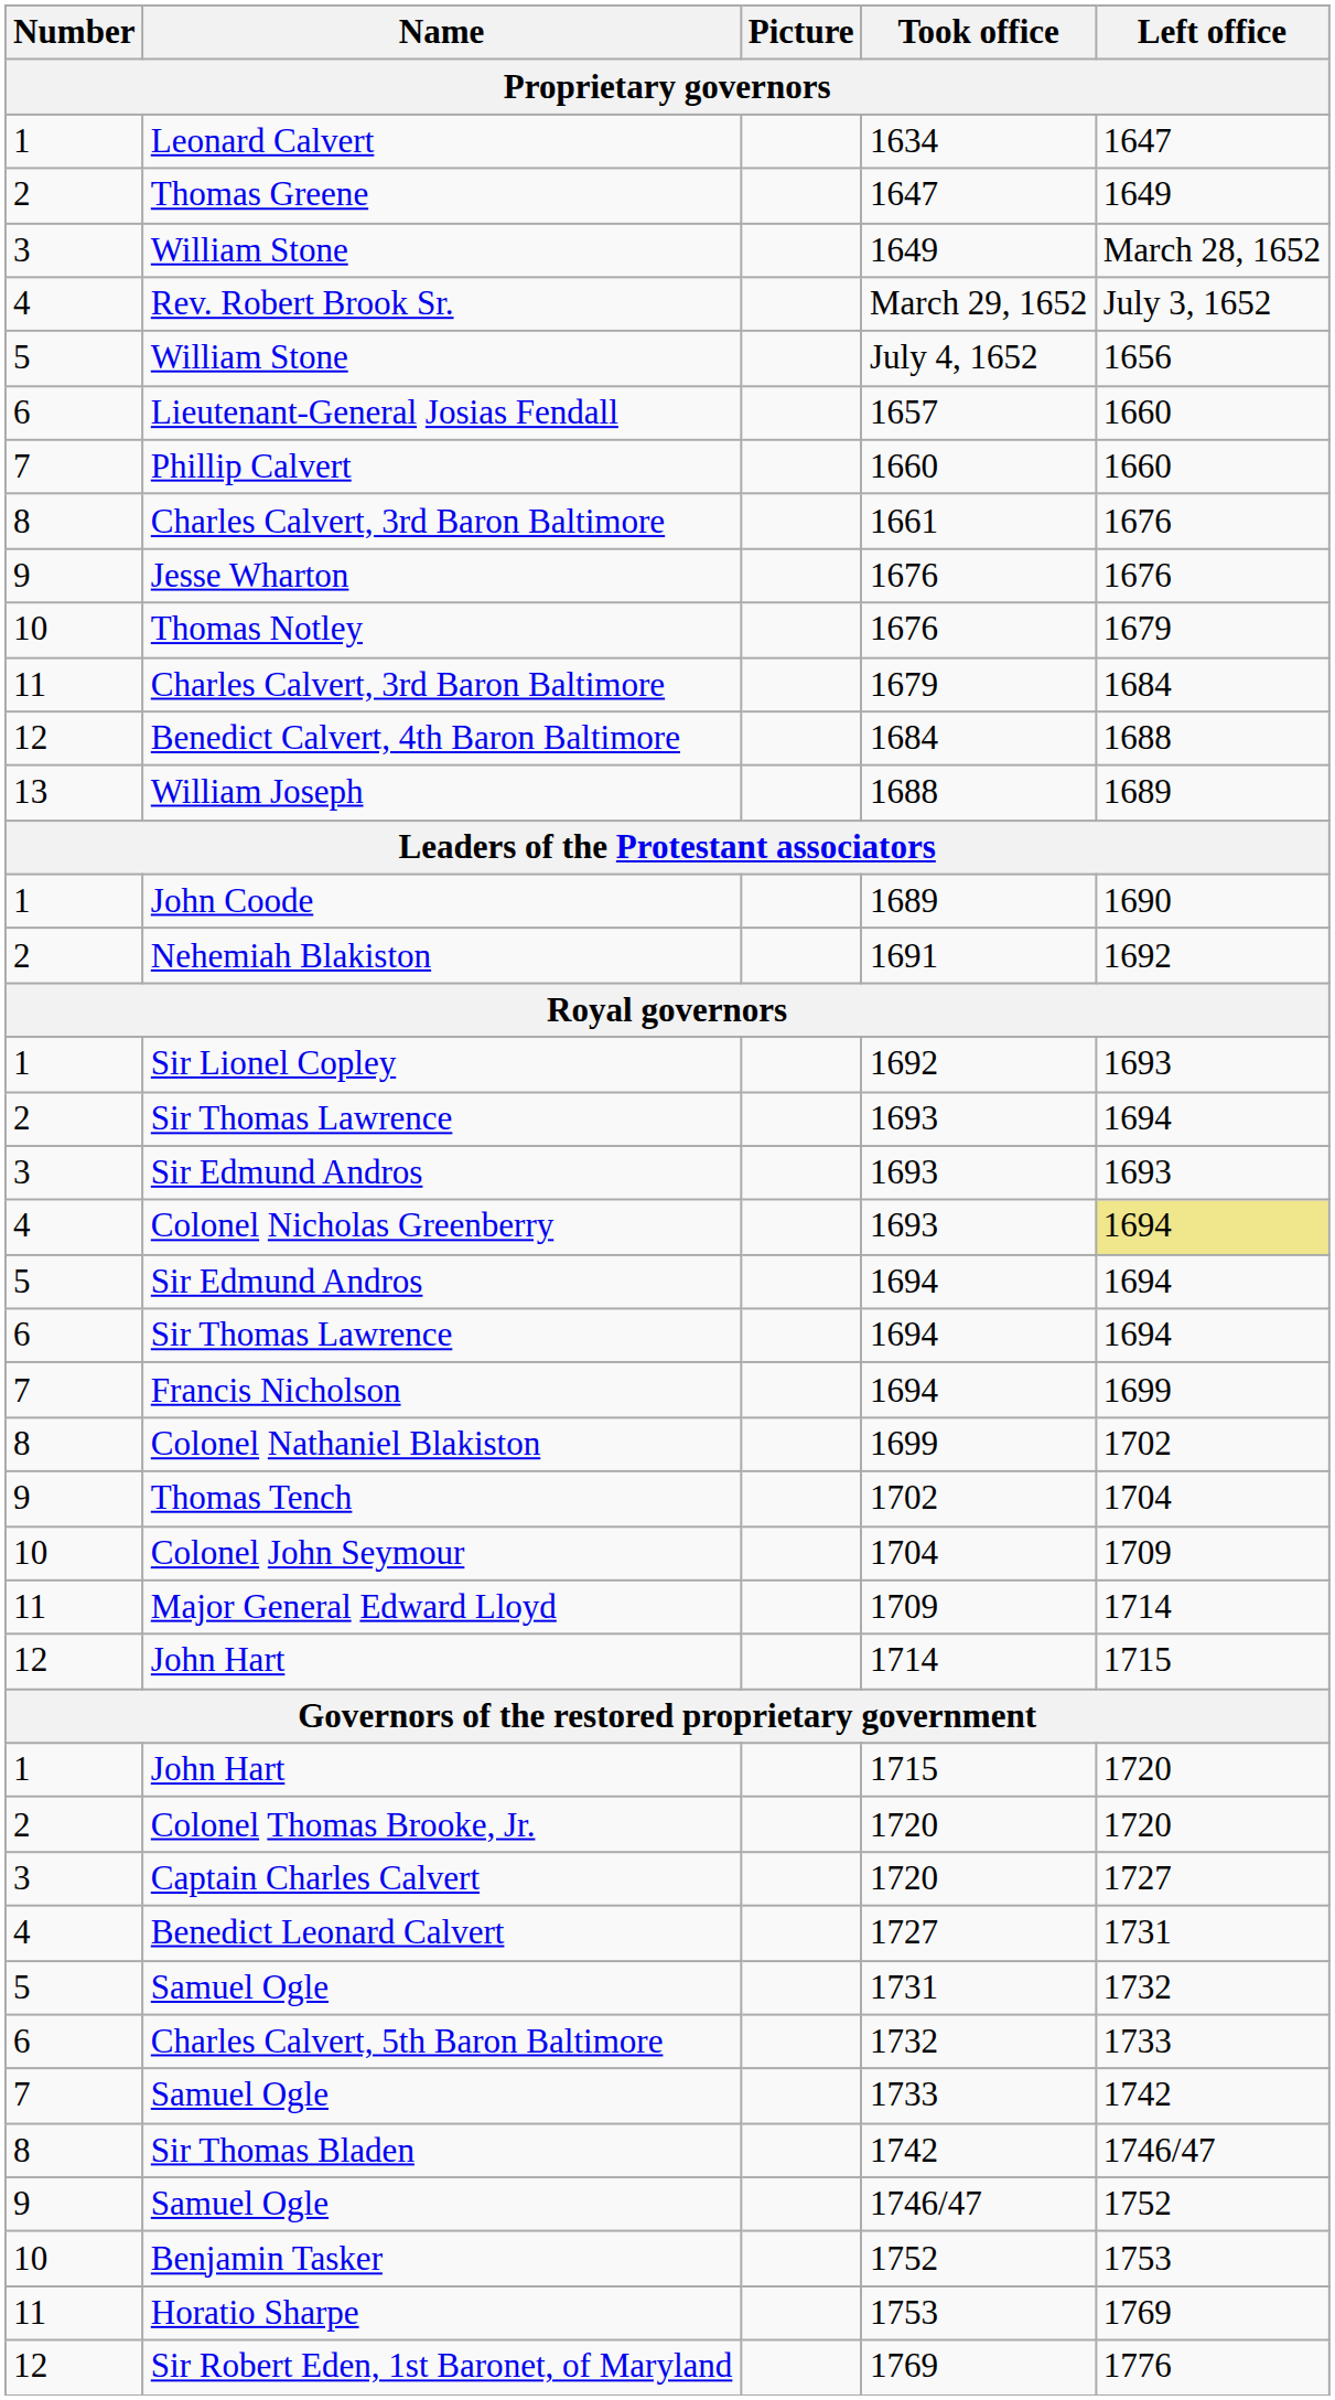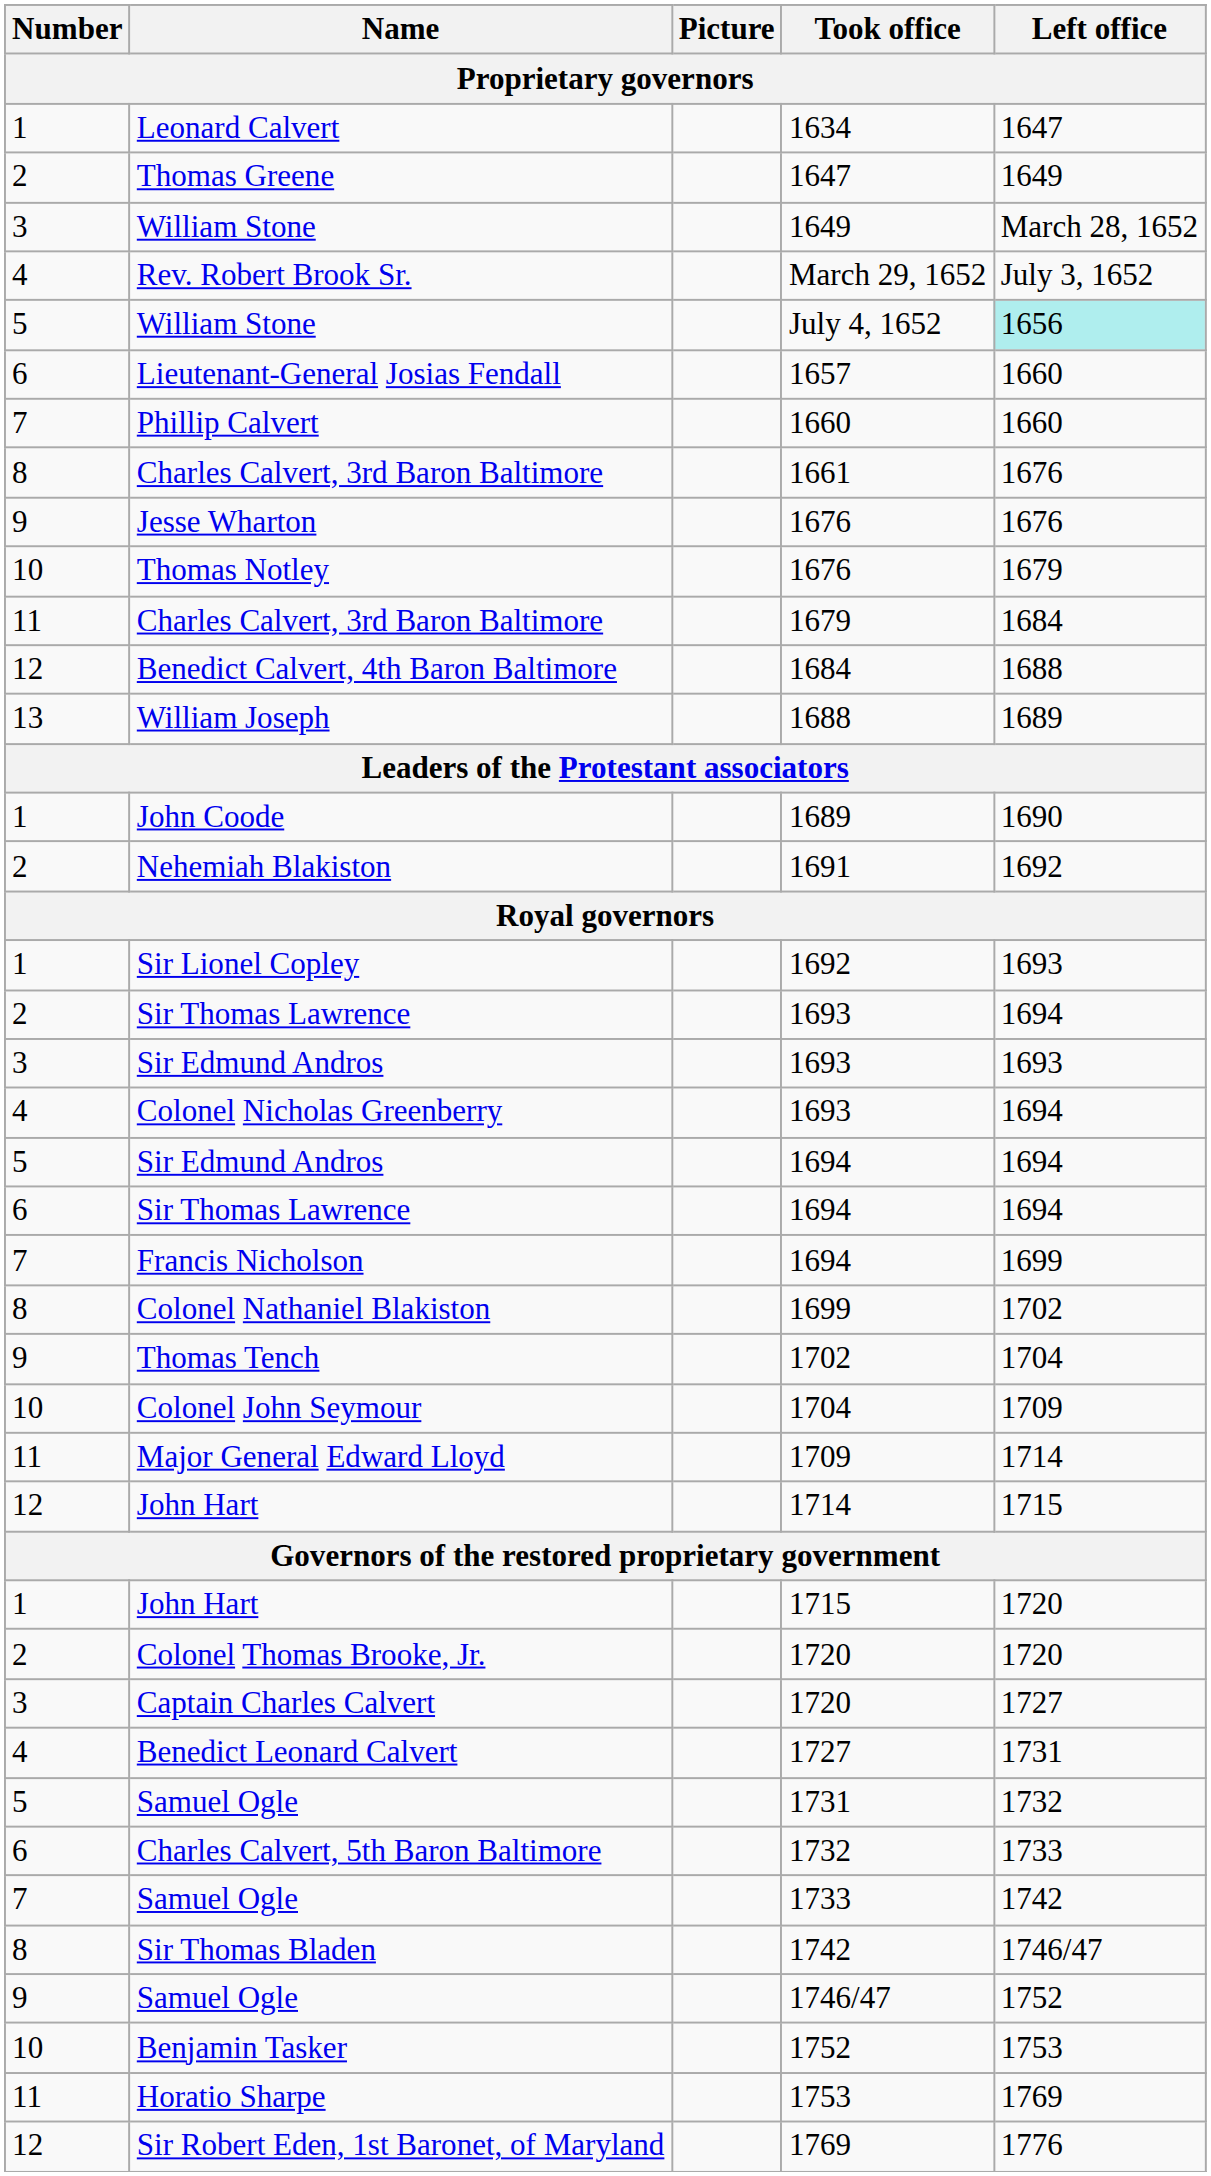July 4, 1652 | Left office: no background -> paleturquoise background
Colonel Nicholas Greenberry / 1693 | Left office: khaki background -> no background
